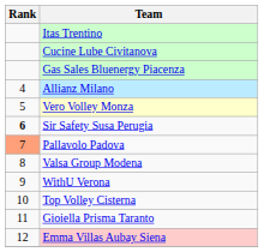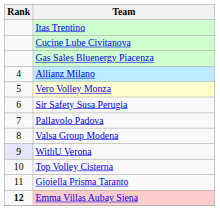Sir Safety Susa Perugia | Rank: bold -> normal
Pallavolo Padova | Rank: lightsalmon background -> no background
WithU Verona | Rank: no background -> lavender background
Emma Villas Aubay Siena | Rank: normal -> bold
